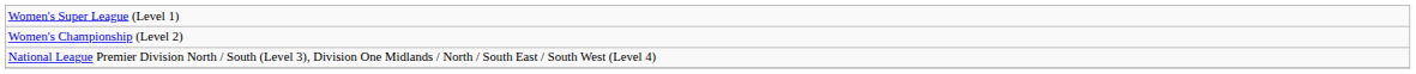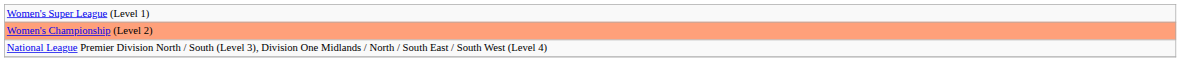row 2 | column 1: no background -> lightsalmon background
